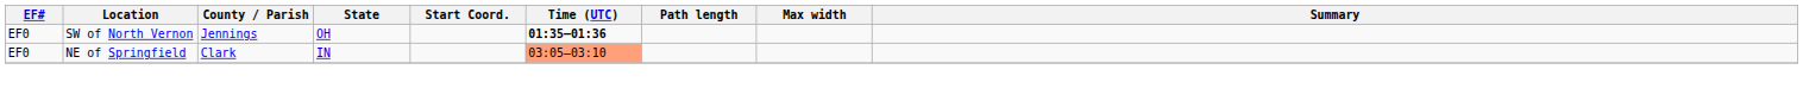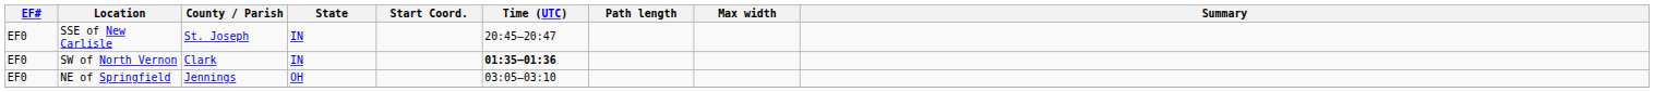+ row: EF0 | SSE of New Carlisle | St. Joseph | IN | 20:45–20:47
SW of North Vernon | County / Parish: Jennings -> Clark
SW of North Vernon | State: OH -> IN
NE of Springfield | County / Parish: Clark -> Jennings
NE of Springfield | State: IN -> OH
NE of Springfield | Time (UTC): lightsalmon background -> no background
